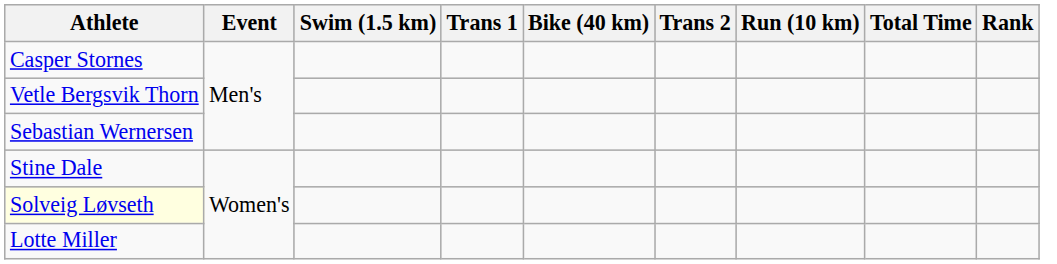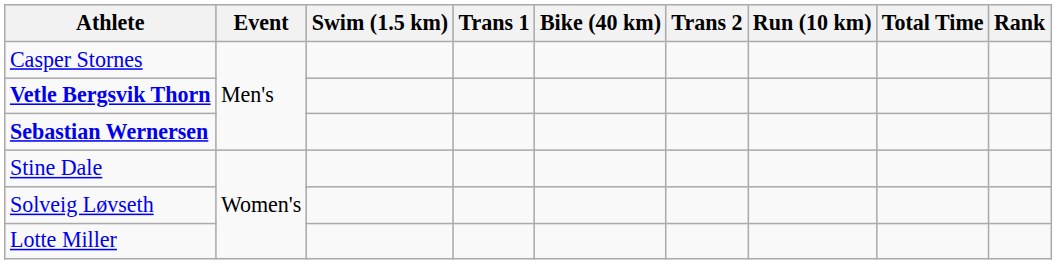Vetle Bergsvik Thorn | Athlete: normal -> bold
Sebastian Wernersen | Athlete: normal -> bold
Solveig Løvseth | Athlete: lightyellow background -> no background
